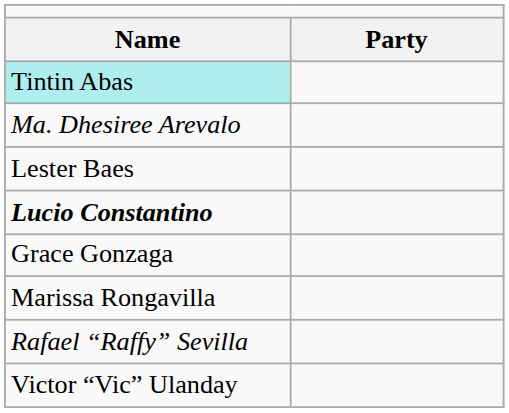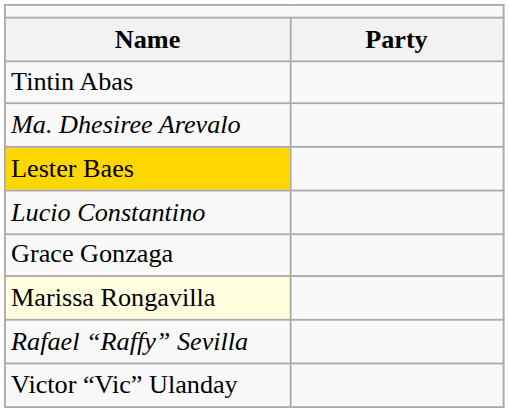Tintin Abas | column 1: paleturquoise background -> no background
Lester Baes | column 1: no background -> gold background
Lucio Constantino | column 1: bold -> normal
Marissa Rongavilla | column 1: no background -> lightyellow background
